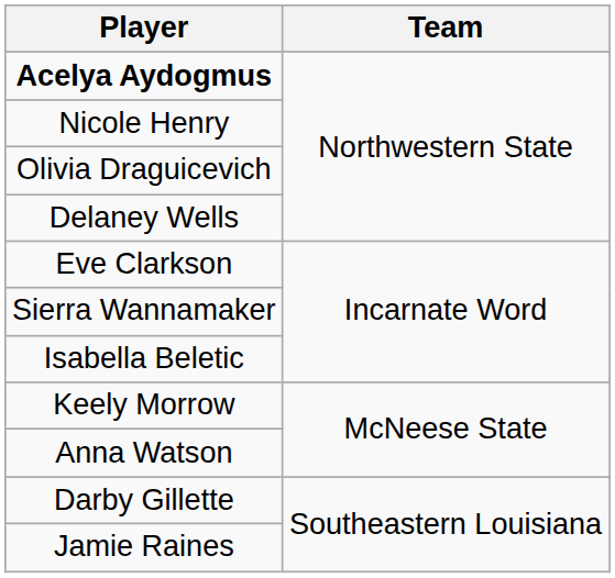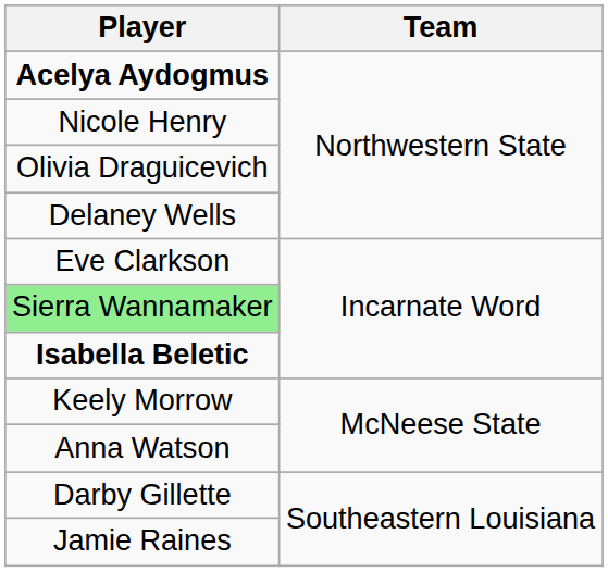Sierra Wannamaker | Player: no background -> lightgreen background
Isabella Beletic | Player: normal -> bold
